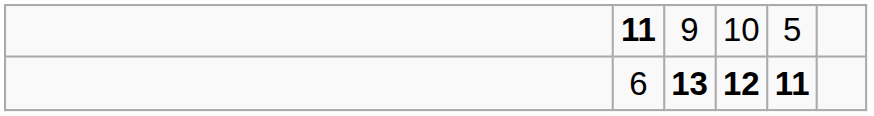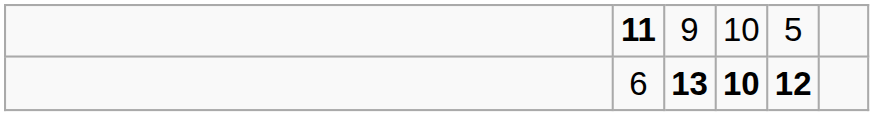row 2 | column 4: 12 -> 10
row 2 | column 5: 11 -> 12
